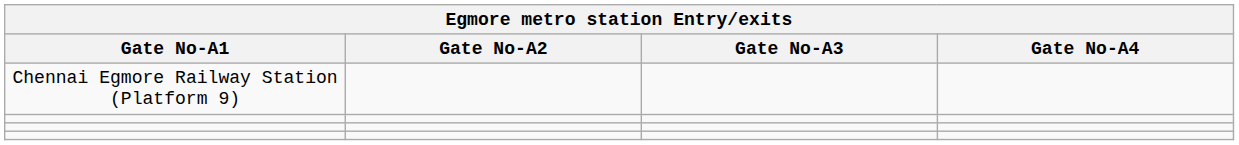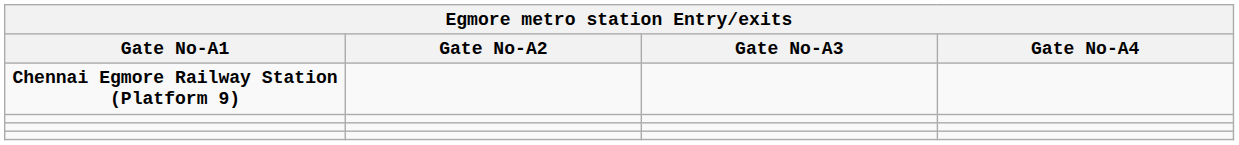Chennai Egmore Railway Station (Platform 9) | Gate No-A1: normal -> bold
